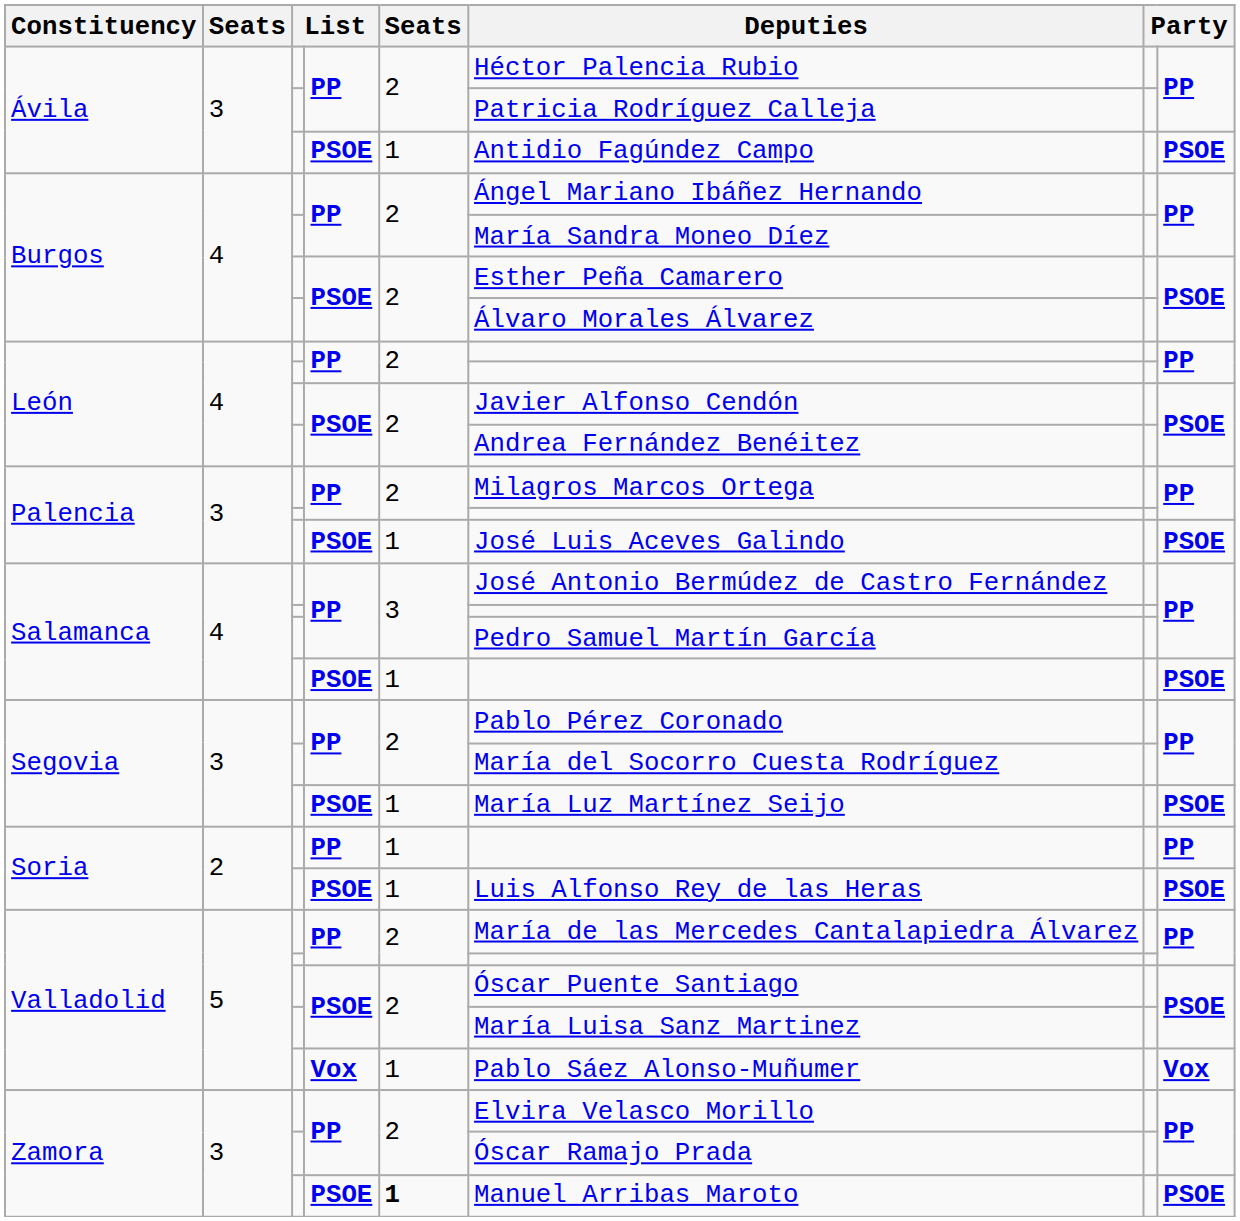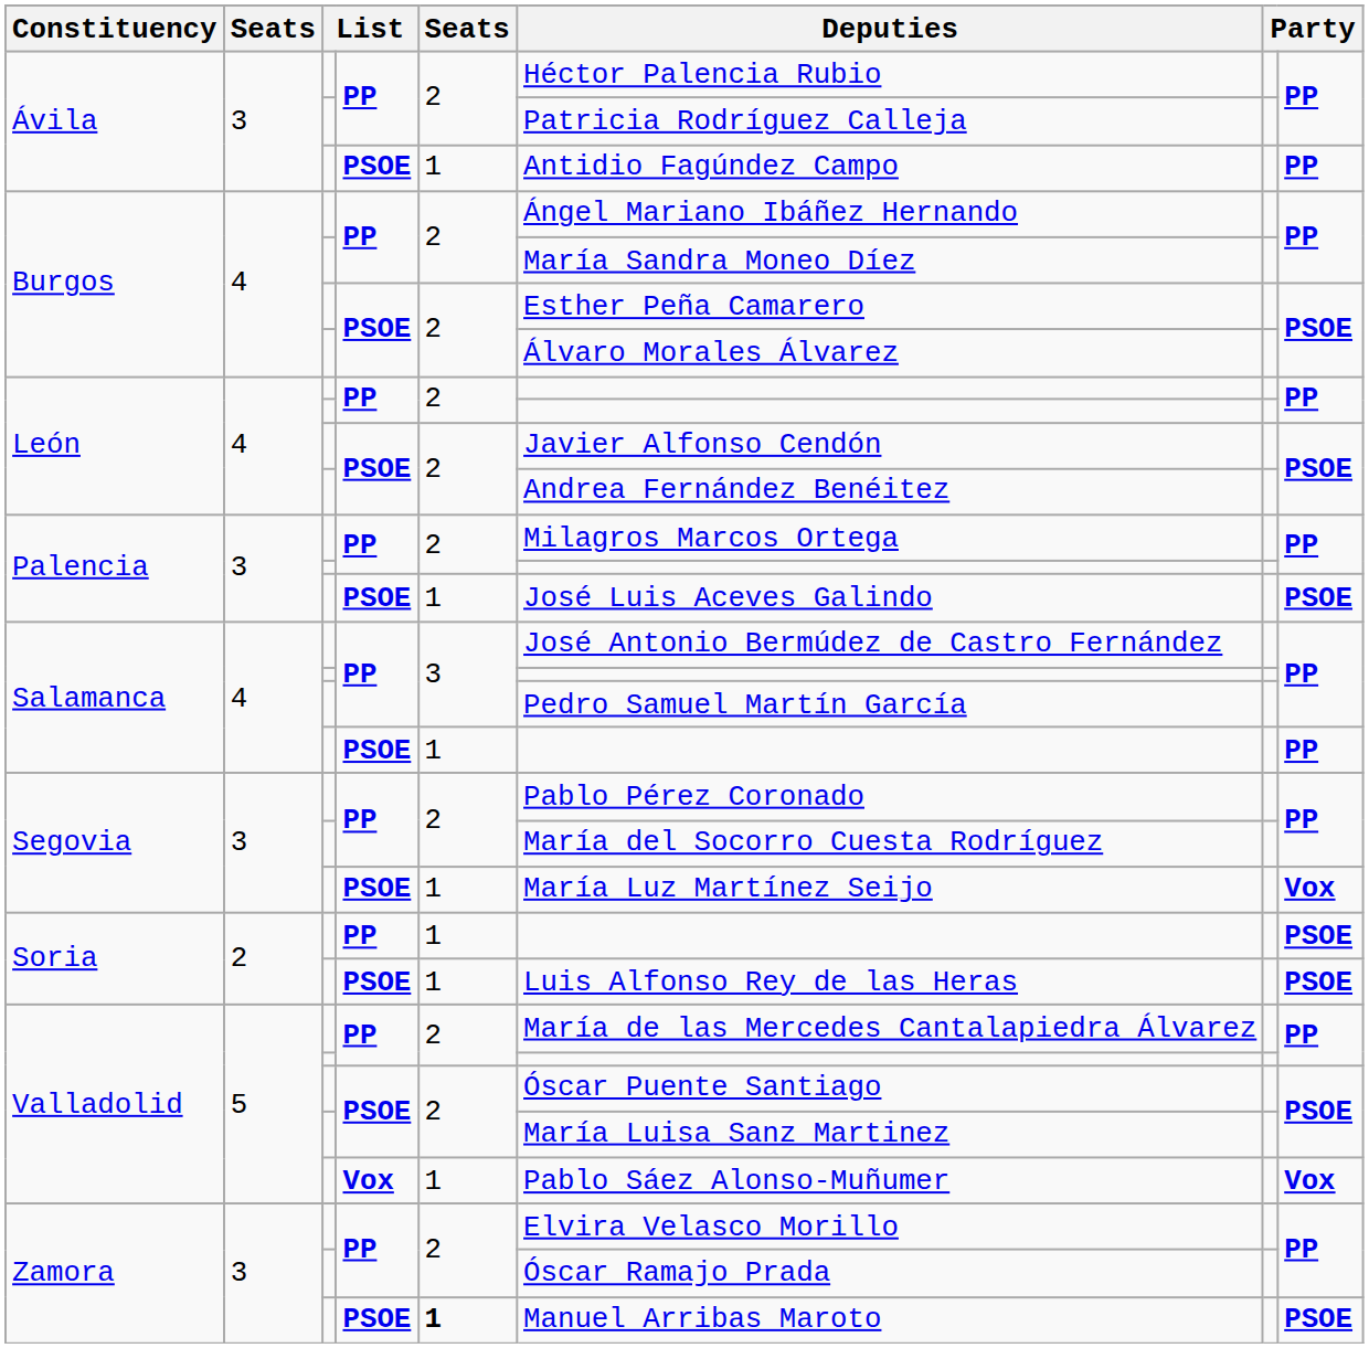Ávila / PSOE | column 8: PSOE -> PP
Salamanca / PSOE | column 8: PSOE -> PP
Segovia / PSOE | column 8: PSOE -> Vox
Soria / PP | column 8: PP -> PSOE
